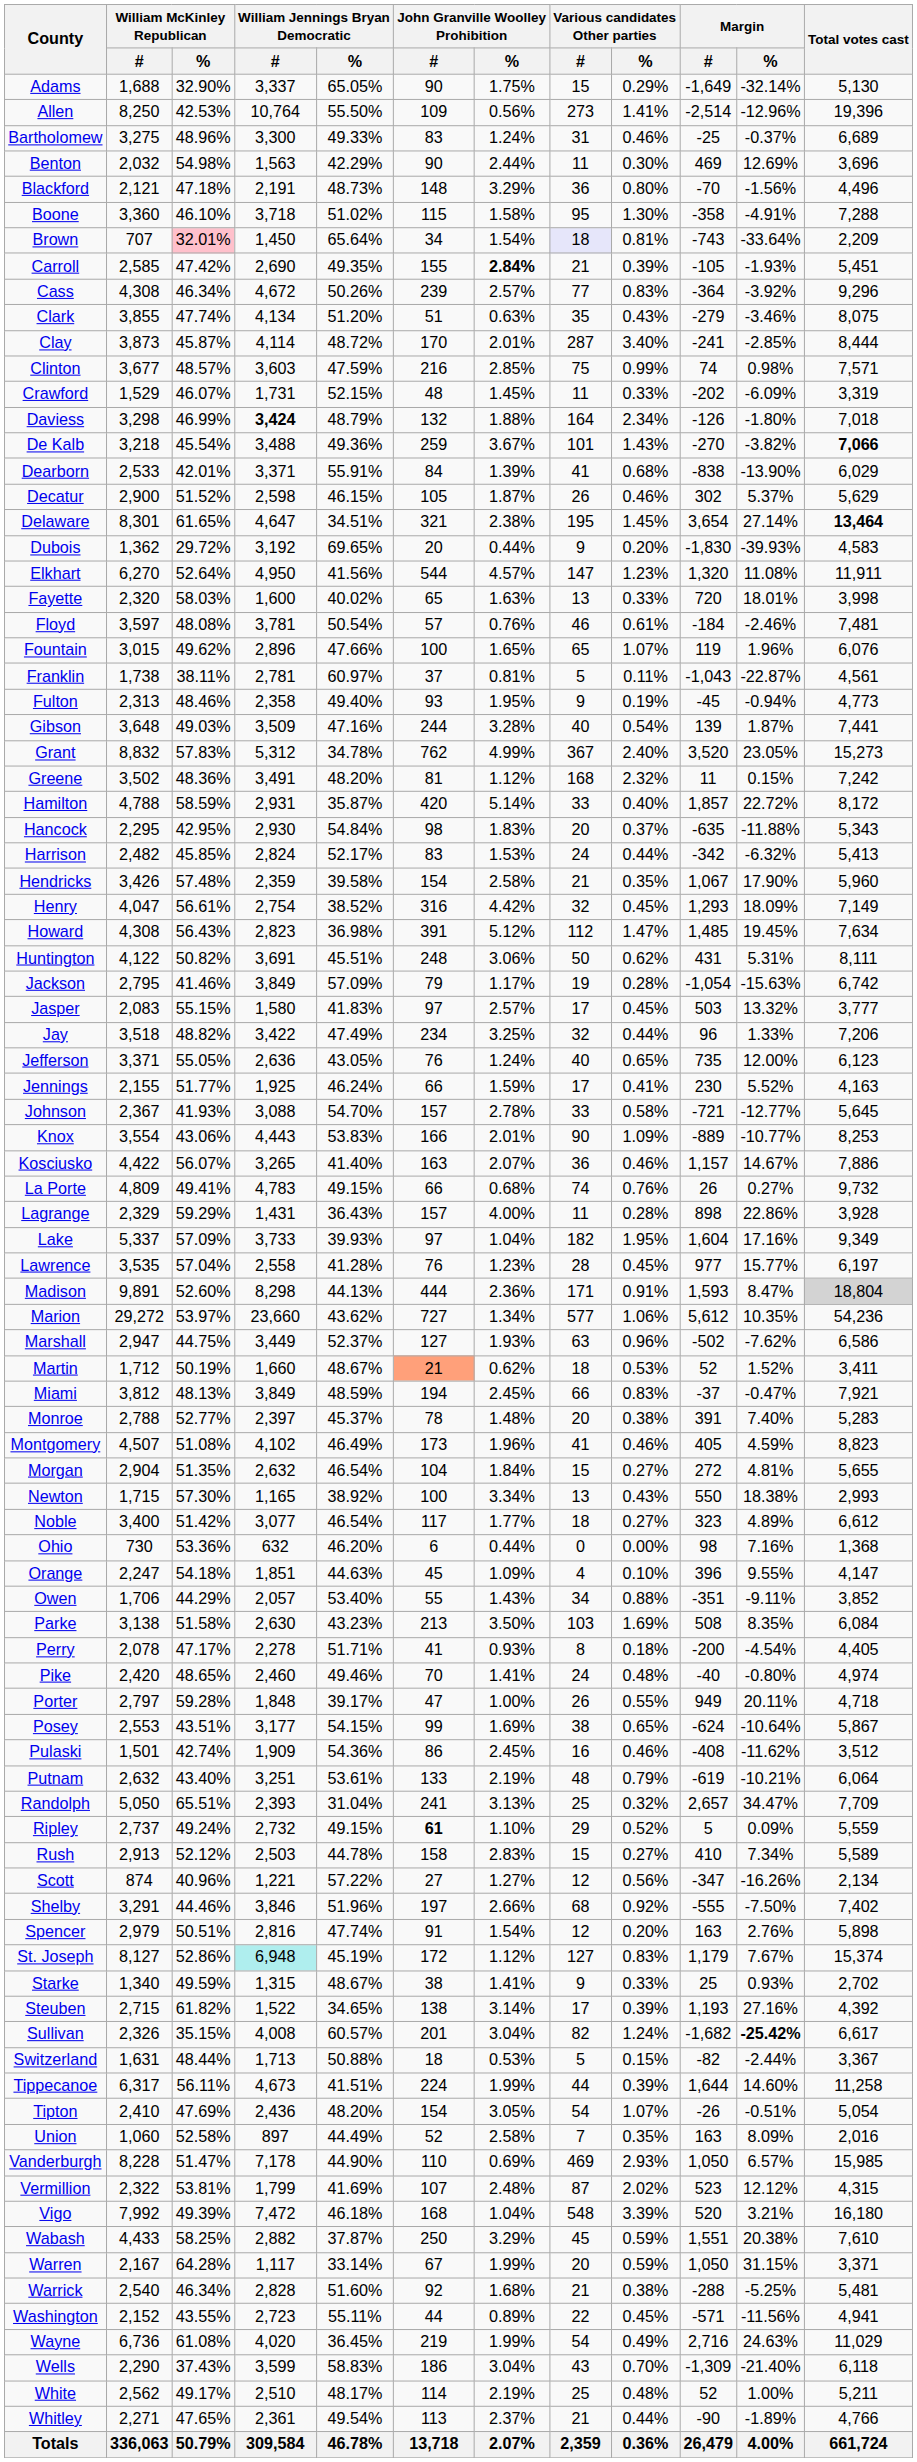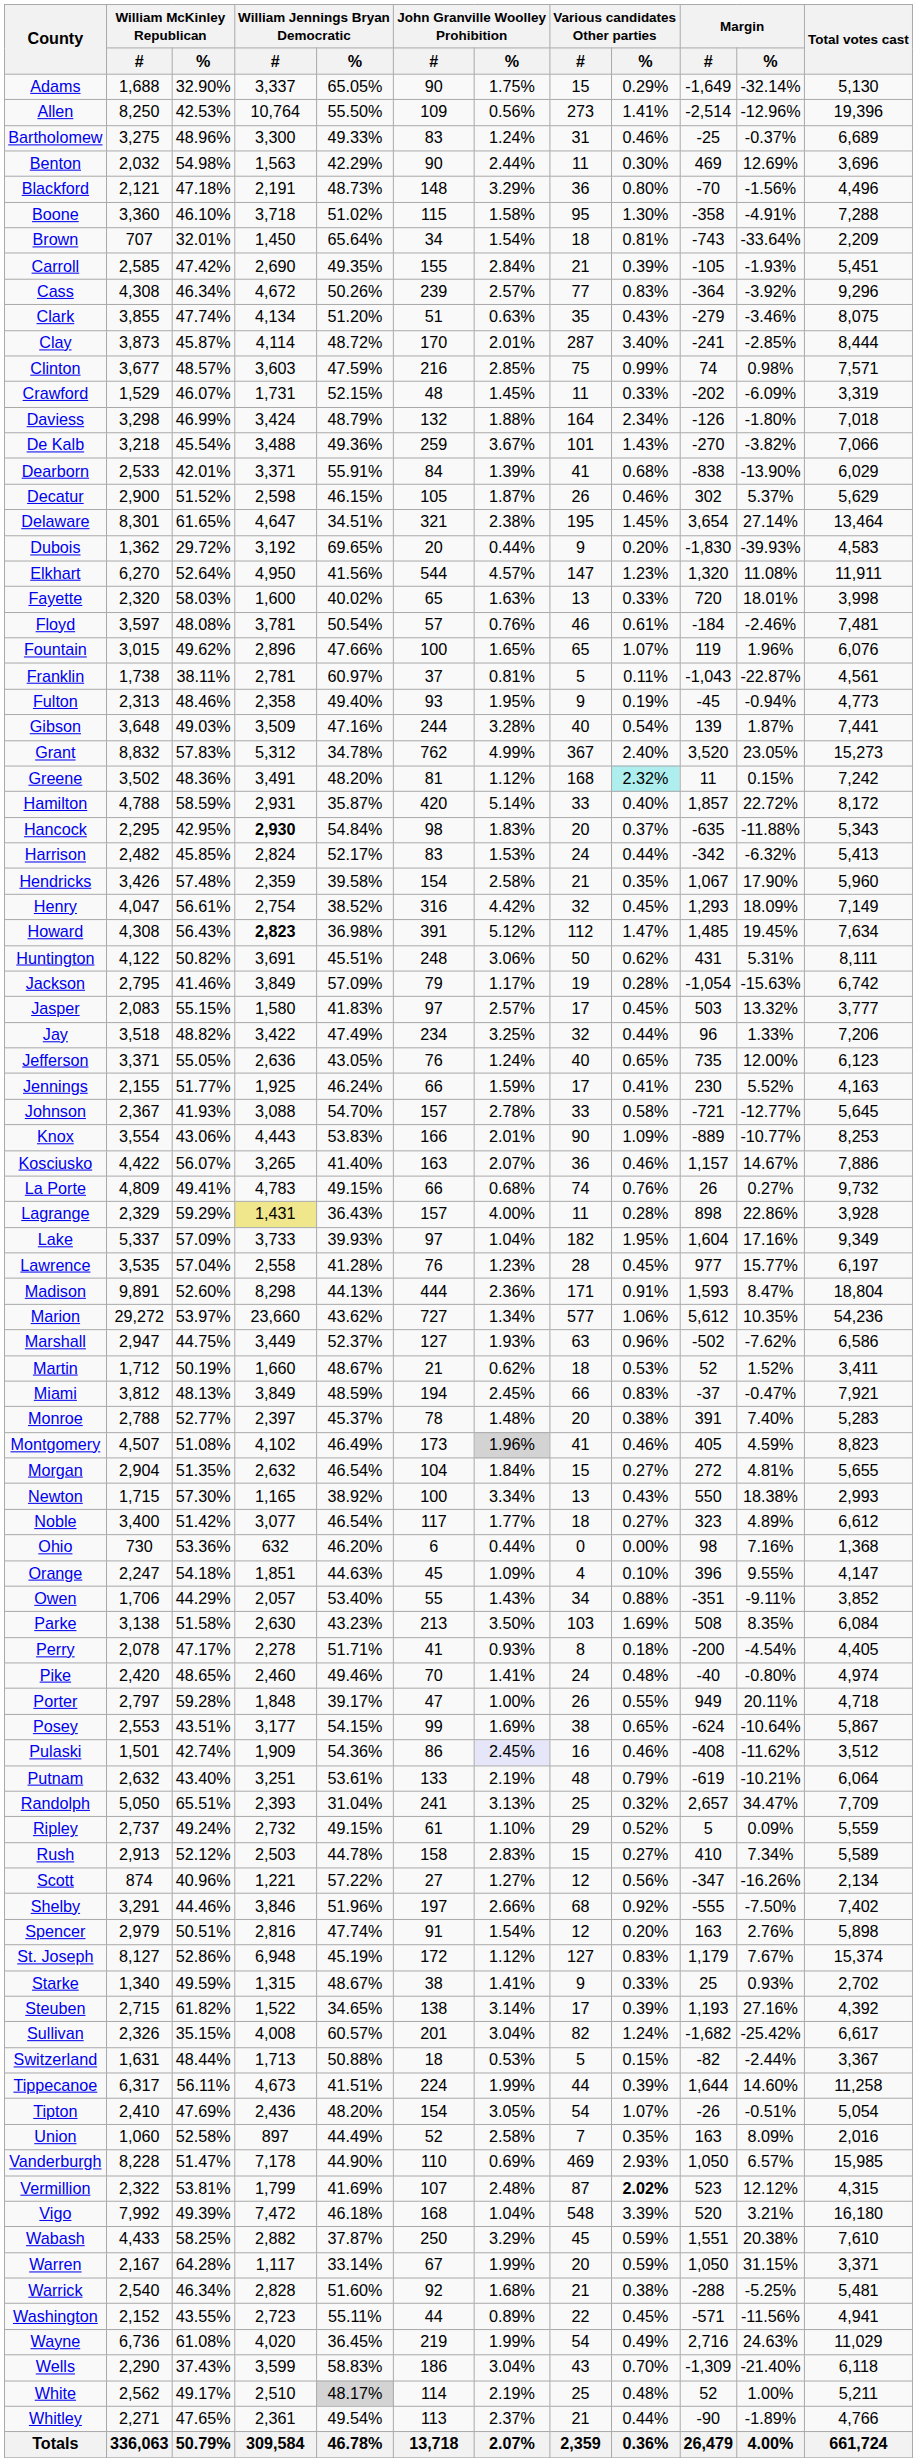Brown | William McKinley Republican / %: pink background -> no background
Brown | Various candidates Other parties / #: lavender background -> no background
Carroll | John Granville Woolley Prohibition / %: bold -> normal
Daviess | William Jennings Bryan Democratic / #: bold -> normal
De Kalb | Total votes cast: bold -> normal
Delaware | Total votes cast: bold -> normal
Greene | Various candidates Other parties / %: no background -> paleturquoise background
Hancock | William Jennings Bryan Democratic / #: normal -> bold
Howard | William Jennings Bryan Democratic / #: normal -> bold
Lagrange | William Jennings Bryan Democratic / #: no background -> khaki background
Madison | Total votes cast: lightgrey background -> no background
Martin | John Granville Woolley Prohibition / #: lightsalmon background -> no background
Montgomery | John Granville Woolley Prohibition / %: no background -> lightgrey background
Pulaski | John Granville Woolley Prohibition / %: no background -> lavender background
Ripley | John Granville Woolley Prohibition / #: bold -> normal
St. Joseph | William Jennings Bryan Democratic / #: paleturquoise background -> no background
Sullivan | Margin / %: bold -> normal
Vermillion | Various candidates Other parties / %: normal -> bold
White | William Jennings Bryan Democratic / %: no background -> lightgrey background
